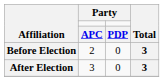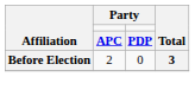- row: After Election | 3 | 0 | 3
